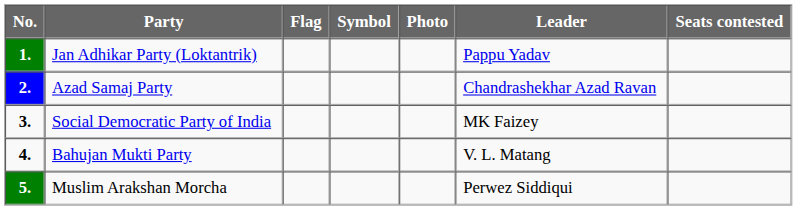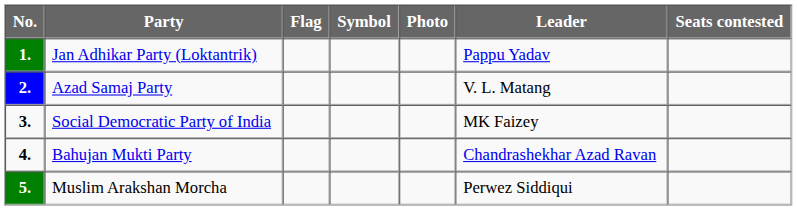Azad Samaj Party | Leader: Chandrashekhar Azad Ravan -> V. L. Matang
Bahujan Mukti Party | Leader: V. L. Matang -> Chandrashekhar Azad Ravan
